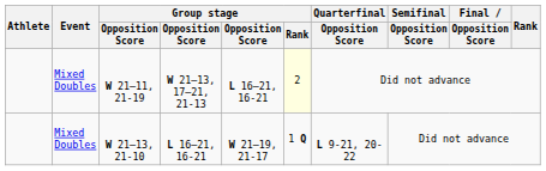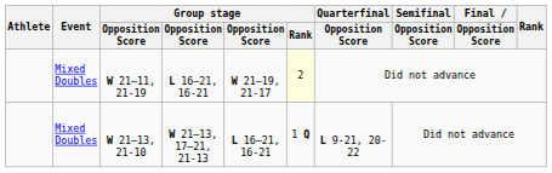W 21–11, 21-19 | column 4: W 21–13, 17–21, 21-13 -> L 16–21, 16-21
W 21–11, 21-19 | column 5: L 16–21, 16-21 -> W 21–19, 21-17
W 21–13, 21-10 | column 4: L 16–21, 16-21 -> W 21–13, 17–21, 21-13
W 21–13, 21-10 | column 5: W 21–19, 21-17 -> L 16–21, 16-21
